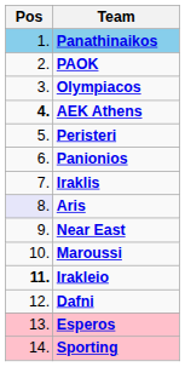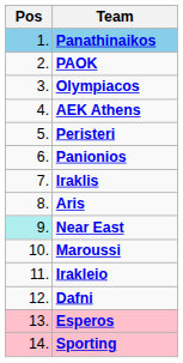AEK Athens | Pos: bold -> normal
Aris | Pos: lavender background -> no background
Near East | Pos: no background -> paleturquoise background
Irakleio | Pos: bold -> normal
